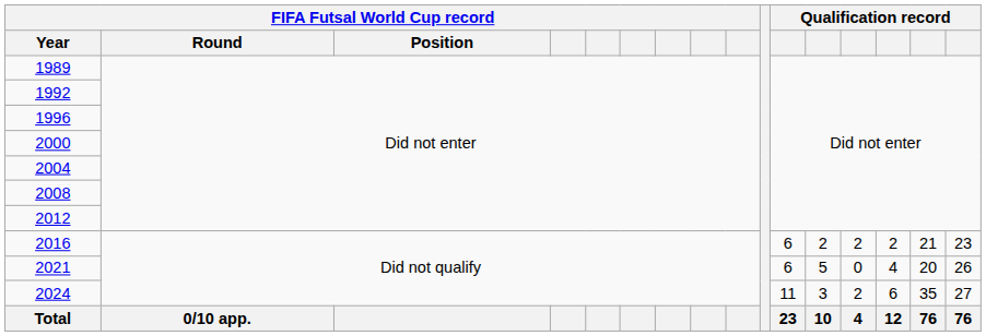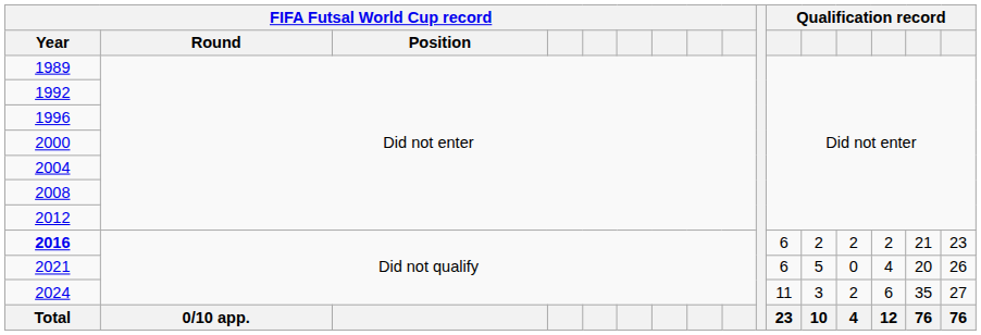2016 | FIFA Futsal World Cup record / Year: normal -> bold
